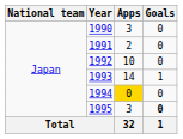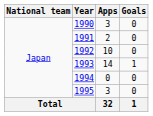1994 | Apps: gold background -> no background
1995 | Goals: bold -> normal
